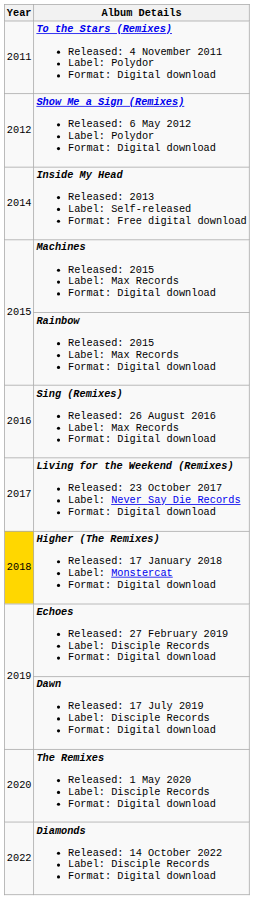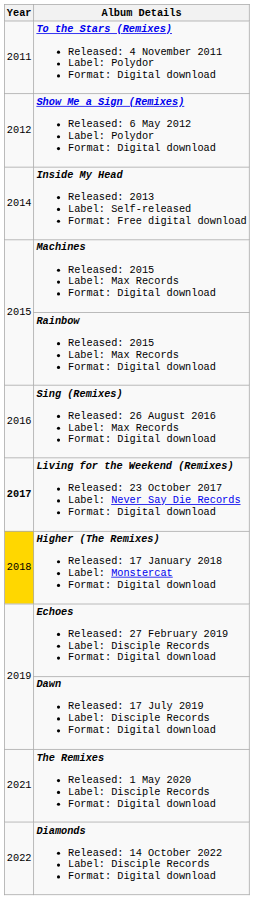row 8 | Year: normal -> bold
row 12 | Year: 2020 -> 2021
